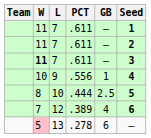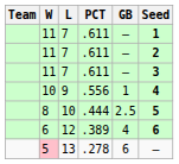row 4 | W: bold -> normal
row 7 | W: 7 -> 6
